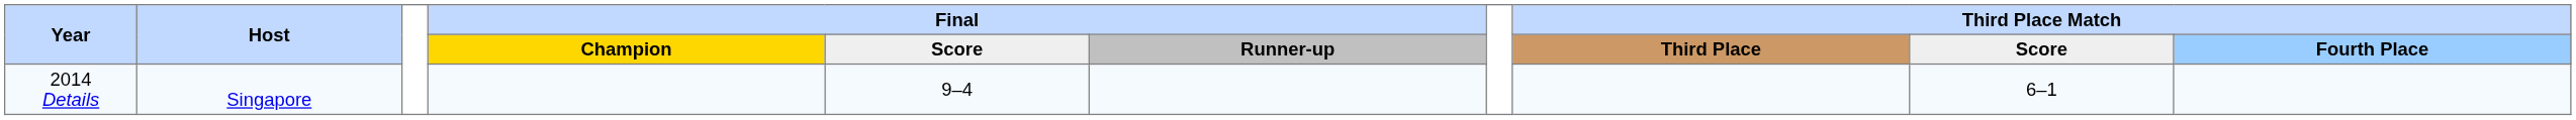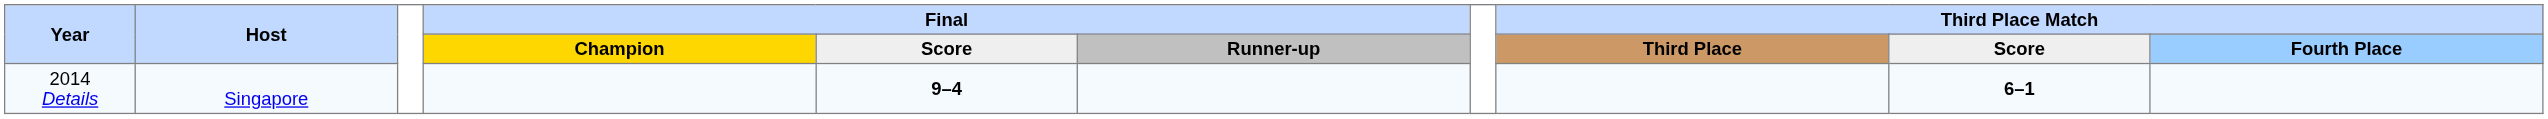2014 Details | Final / Score: normal -> bold
2014 Details | Third Place Match / Score: normal -> bold
